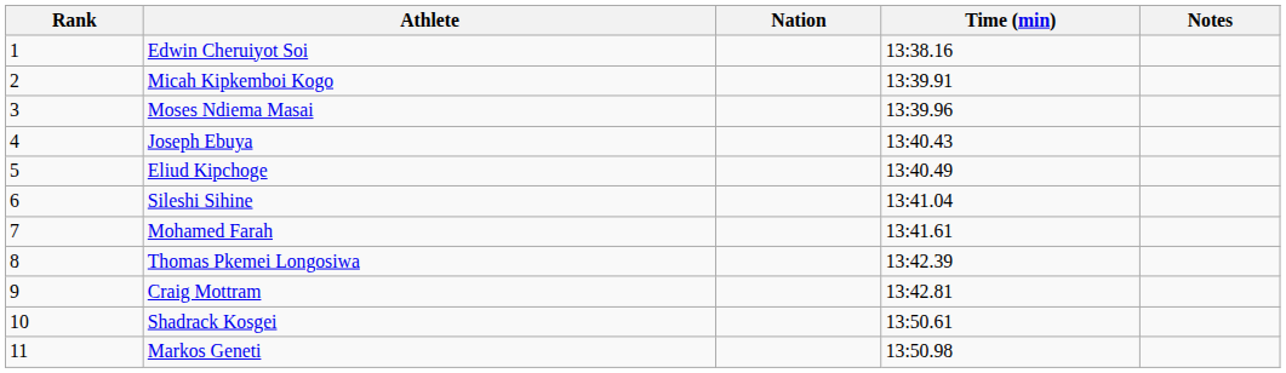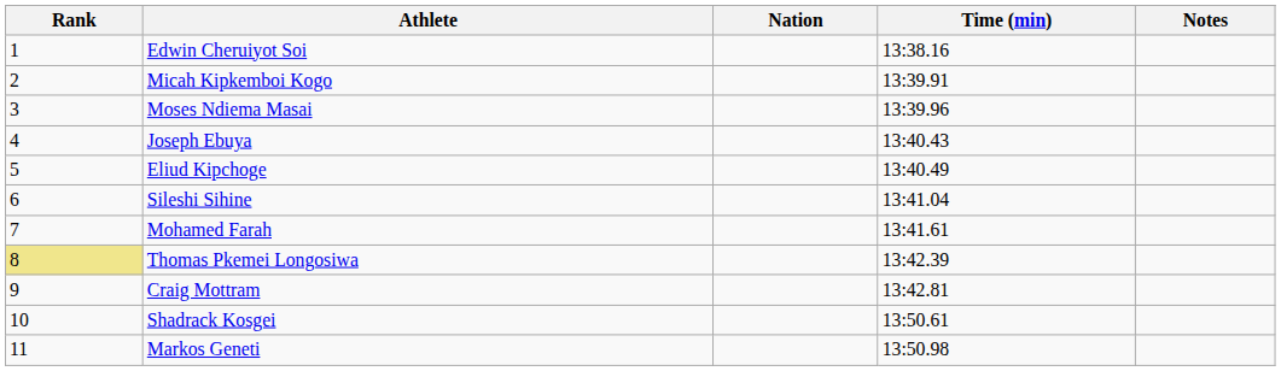Thomas Pkemei Longosiwa | Rank: no background -> khaki background
